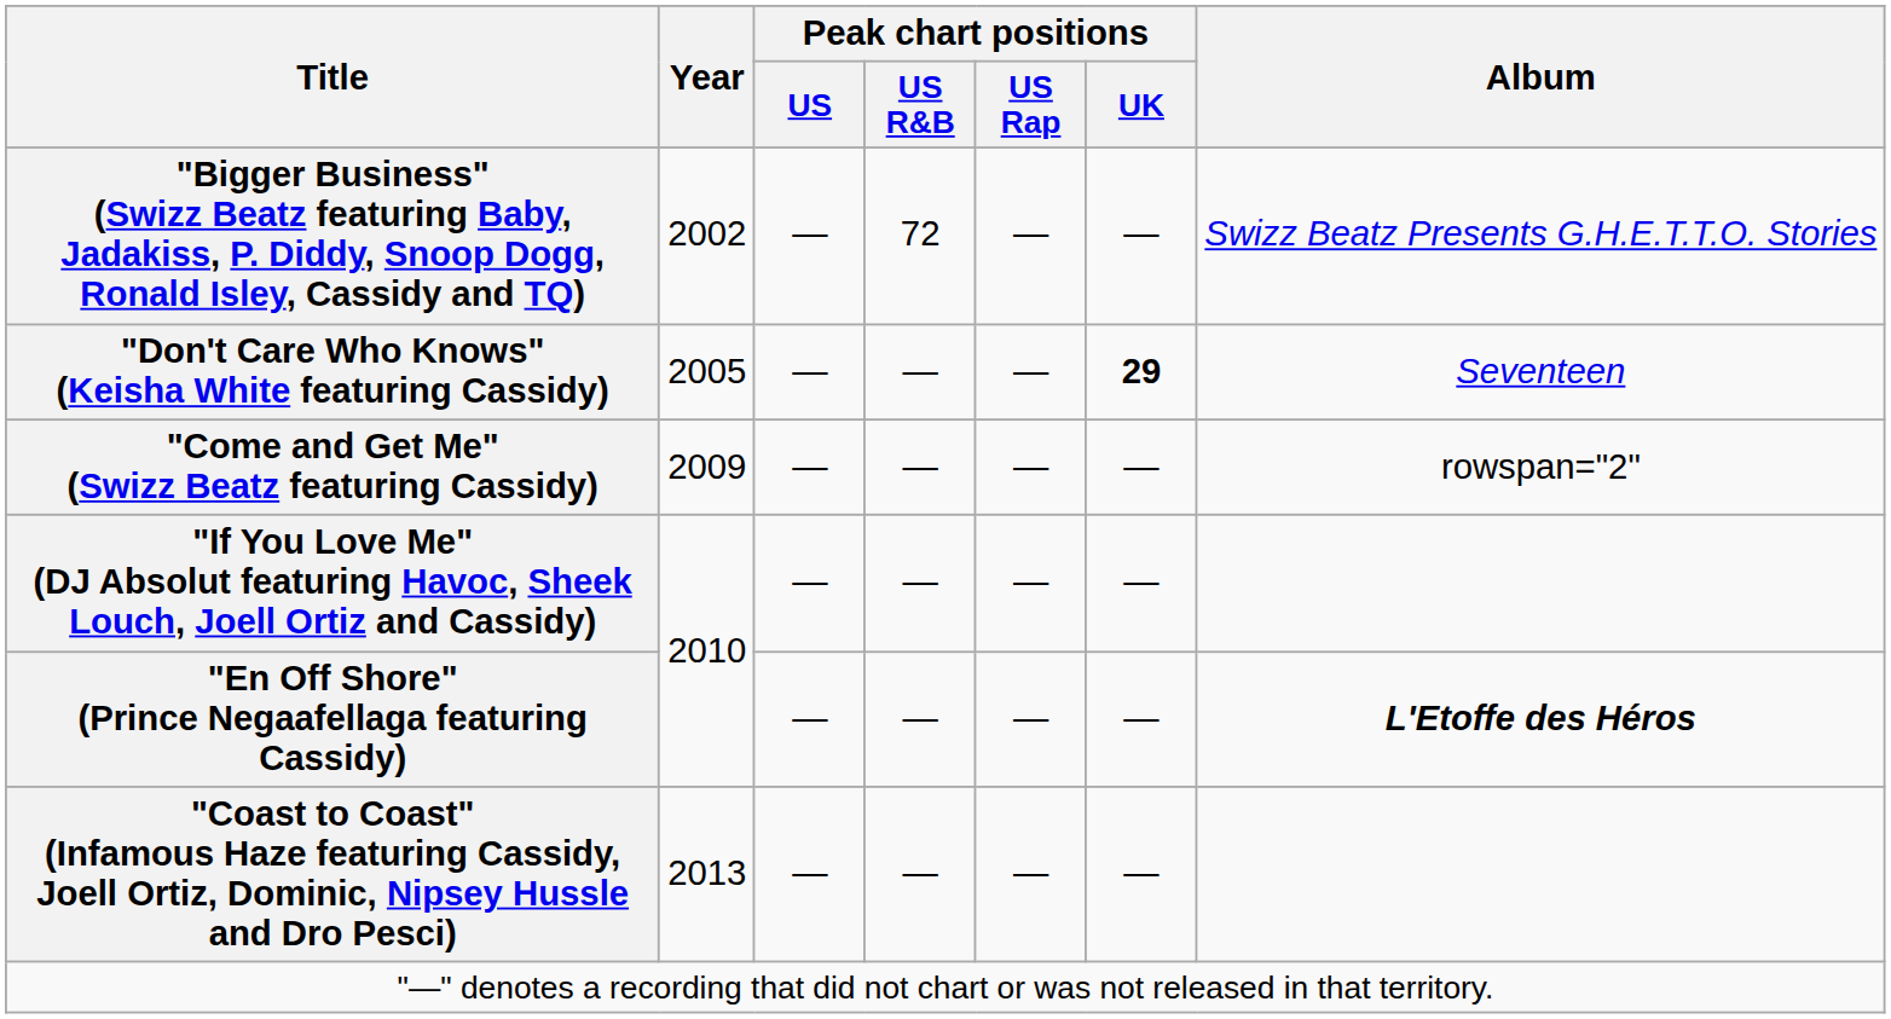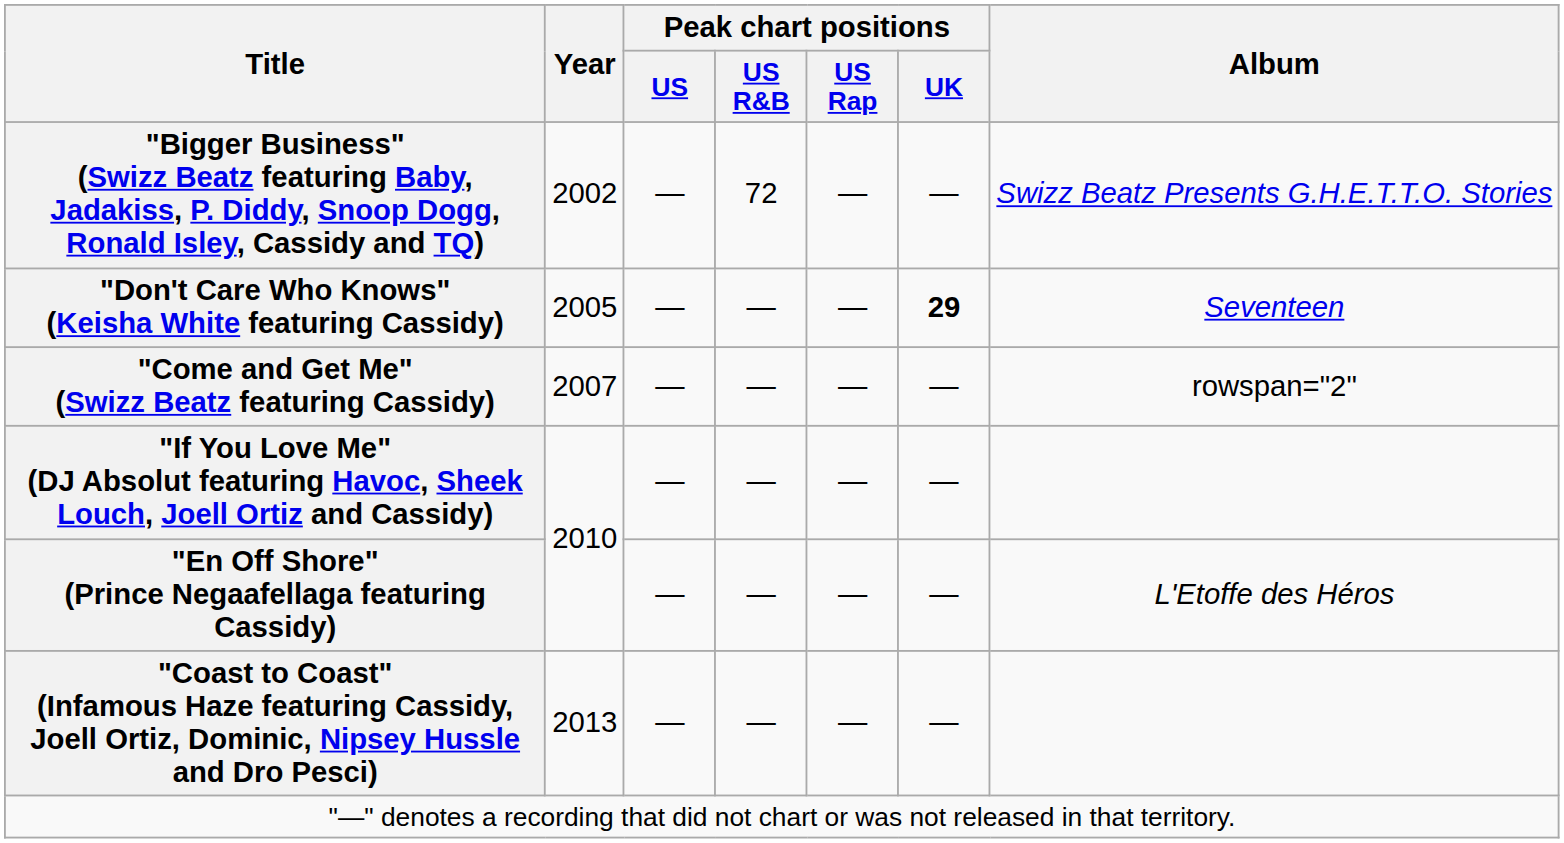"Come and Get Me" (Swizz Beatz featuring Cassidy) | Year: 2009 -> 2007
"En Off Shore" (Prince Negaafellaga featuring Cassidy) | Album: bold -> normal
